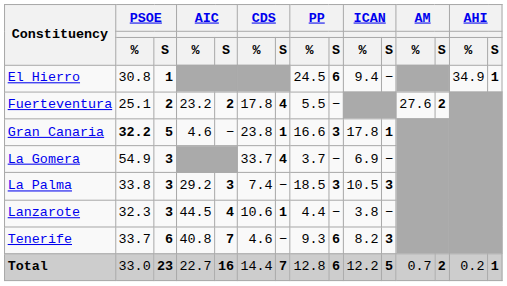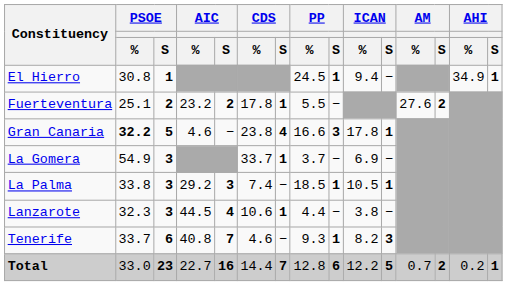El Hierro | PP / S: 6 -> 1
Fuerteventura | CDS / S: 4 -> 1
Gran Canaria | CDS / S: 1 -> 4
La Gomera | CDS / S: 4 -> 1
La Palma | PP / S: 3 -> 1
La Palma | ICAN / S: 3 -> 1
Tenerife | PP / S: 6 -> 1
